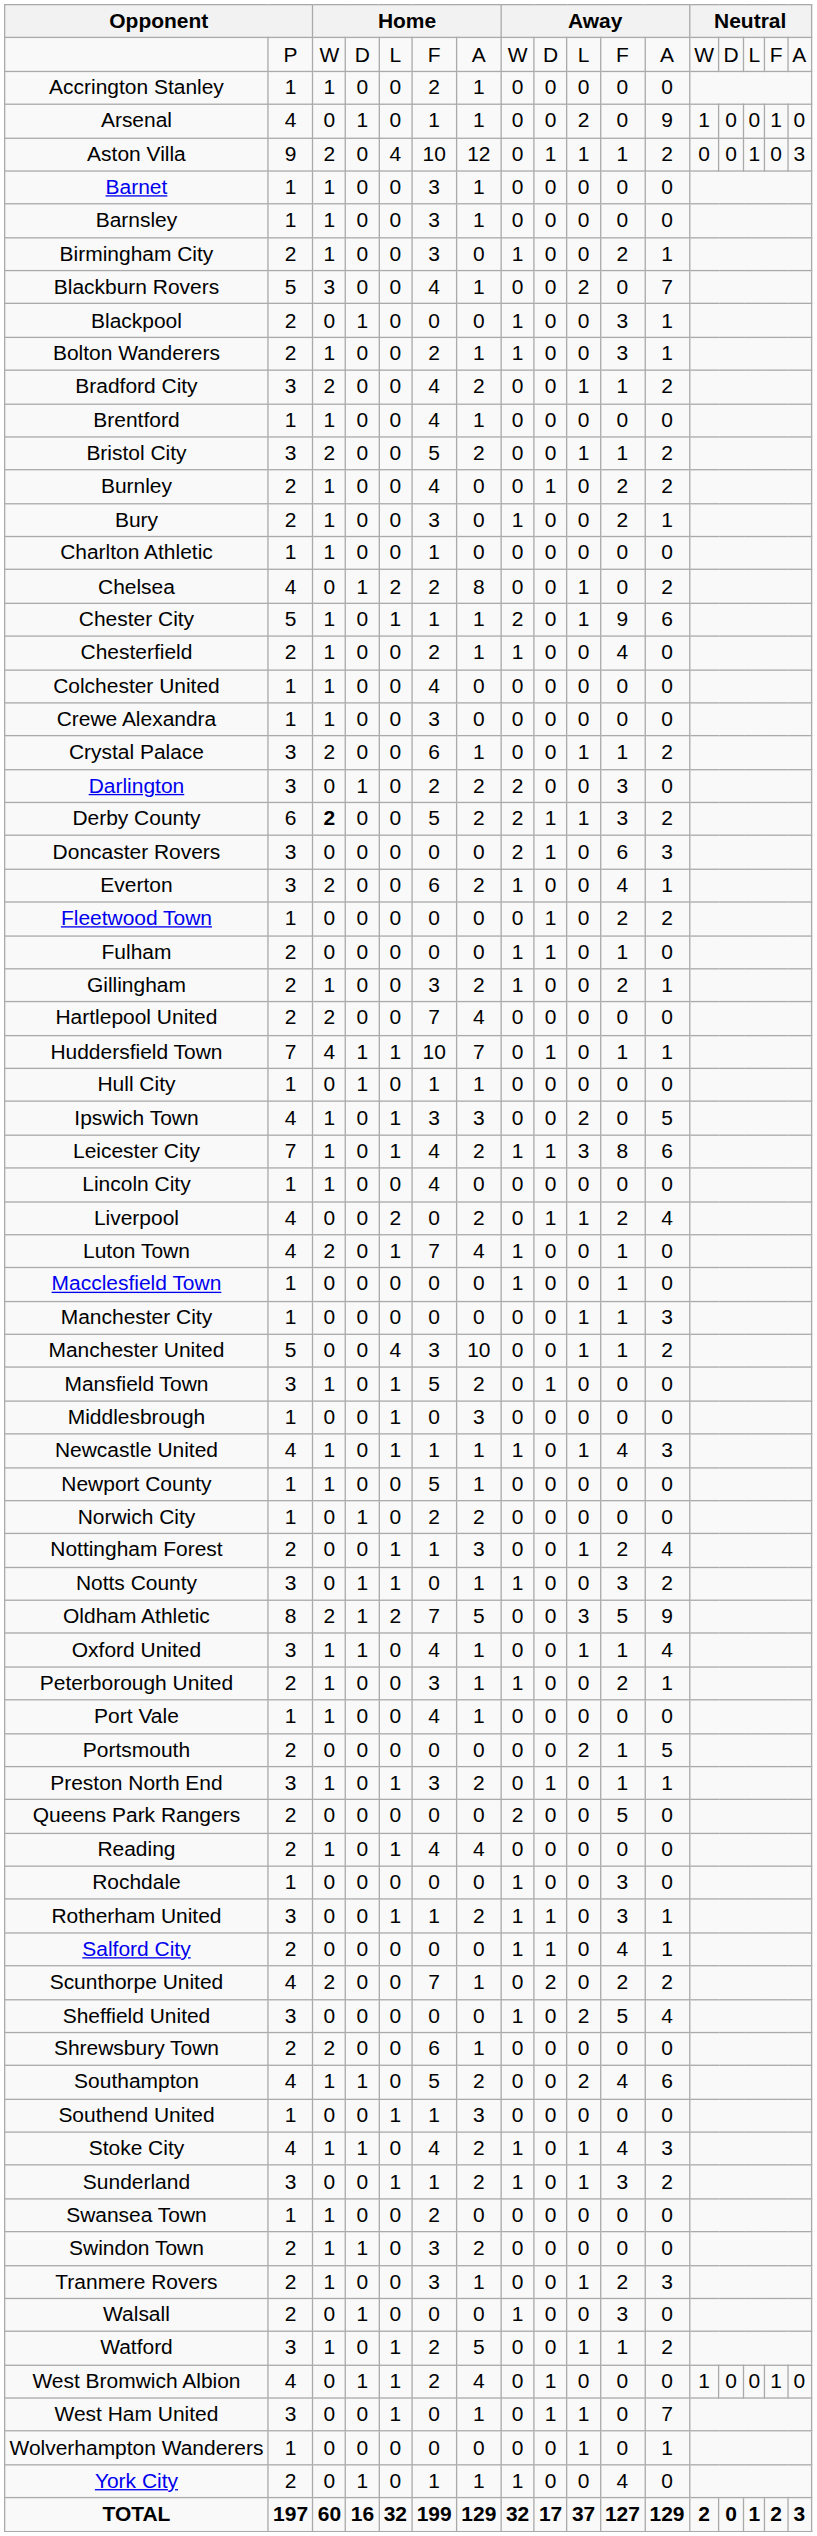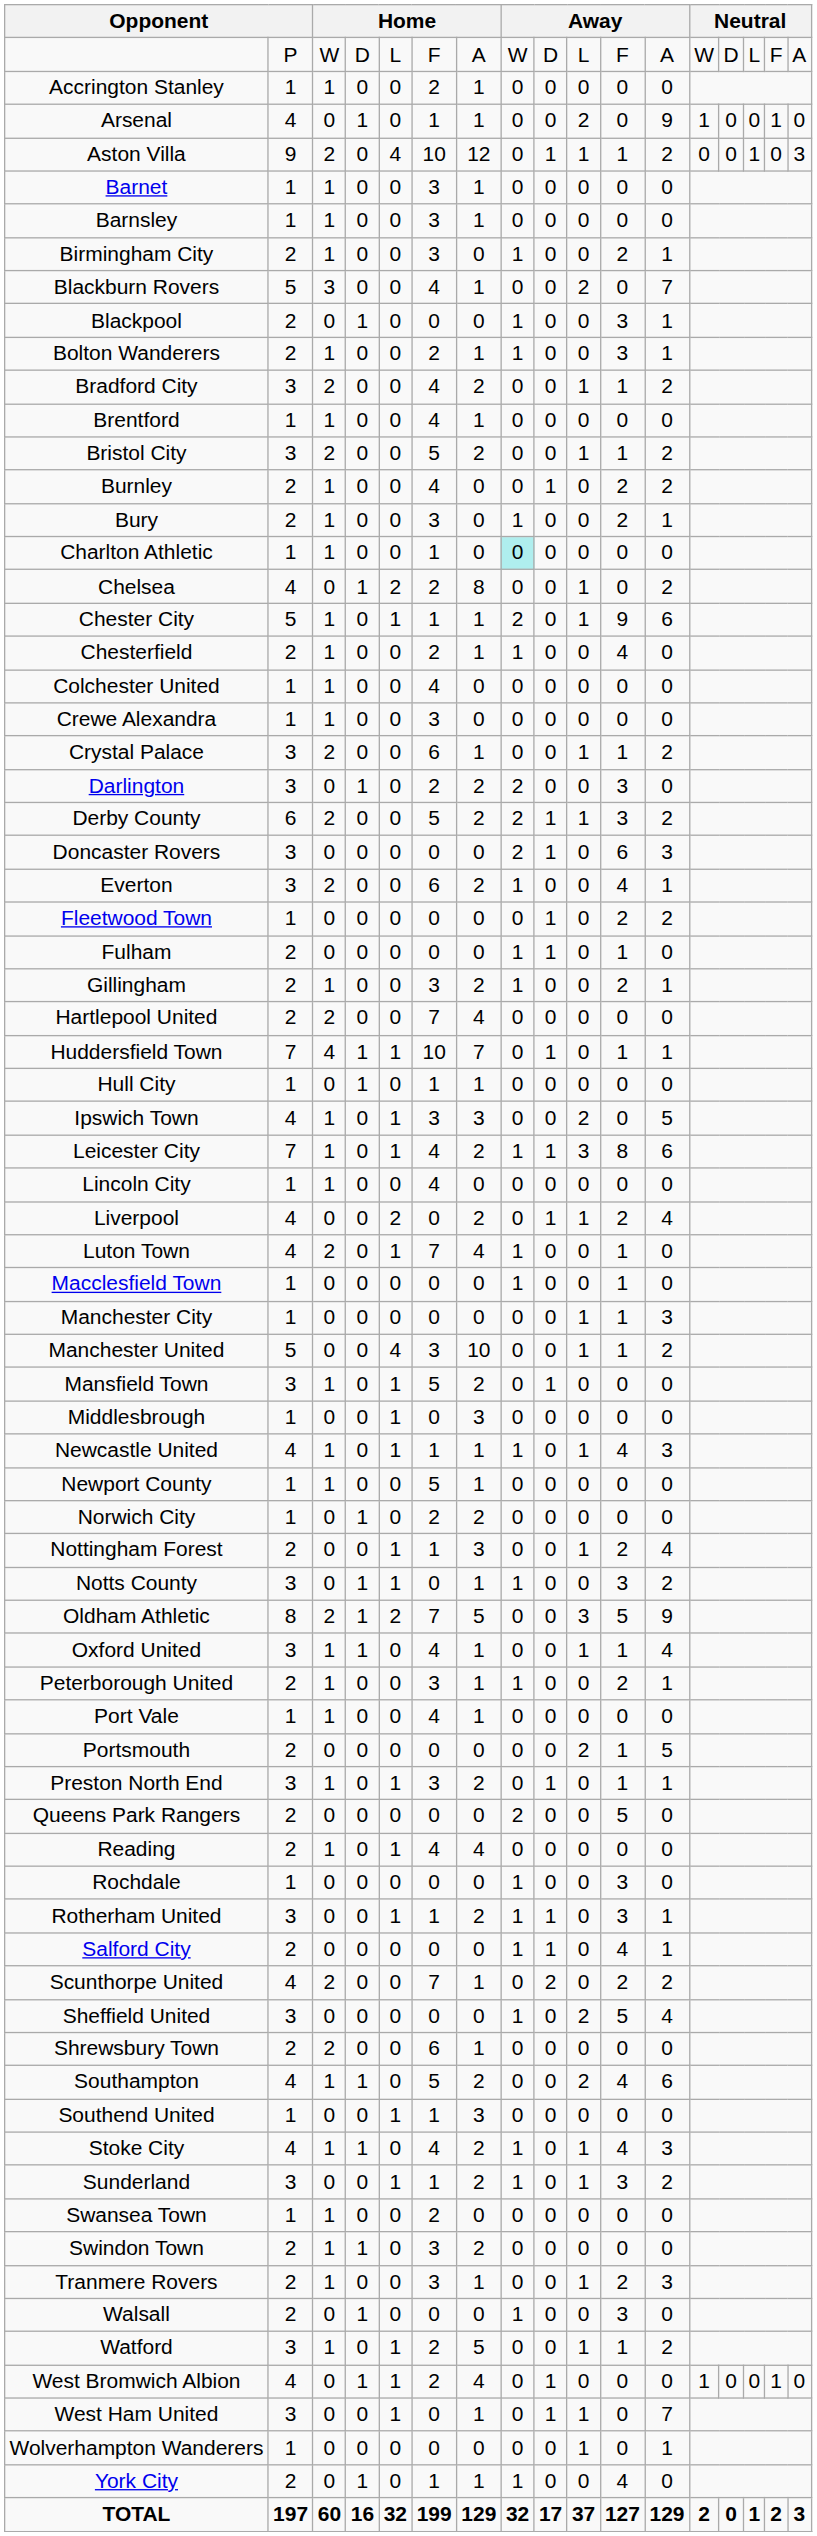Charlton Athletic | column 8: no background -> paleturquoise background
Derby County | column 3: bold -> normal
